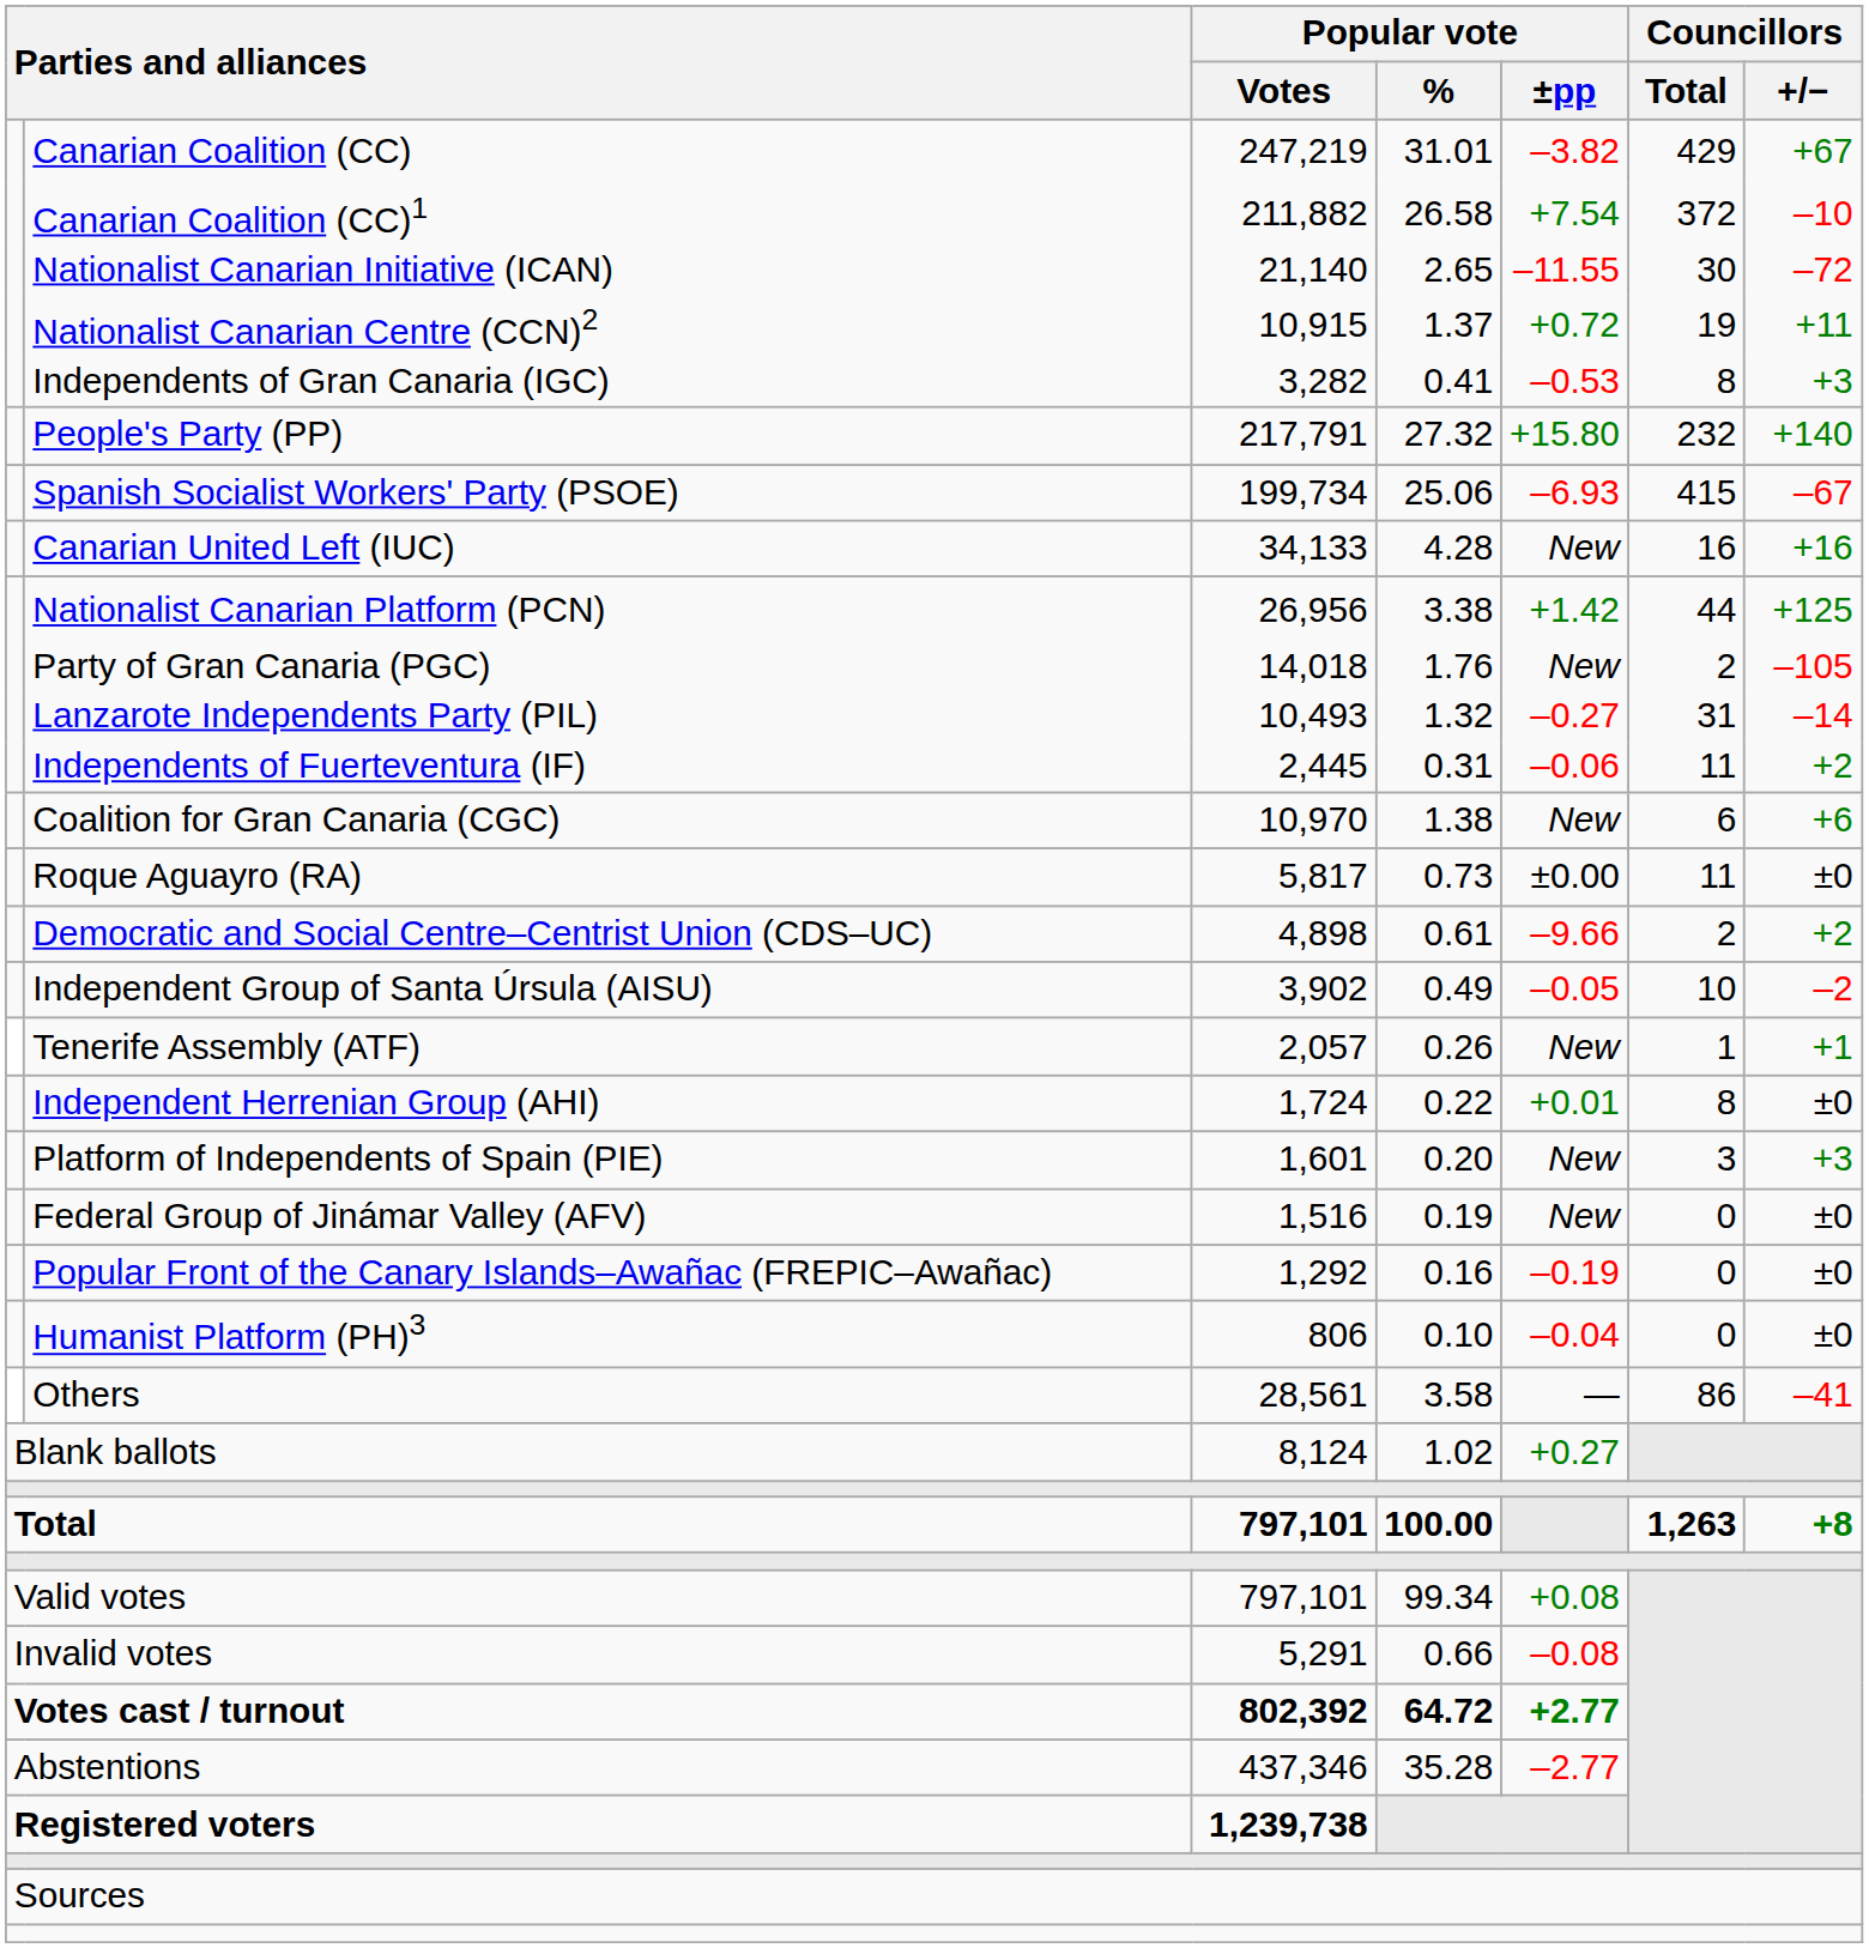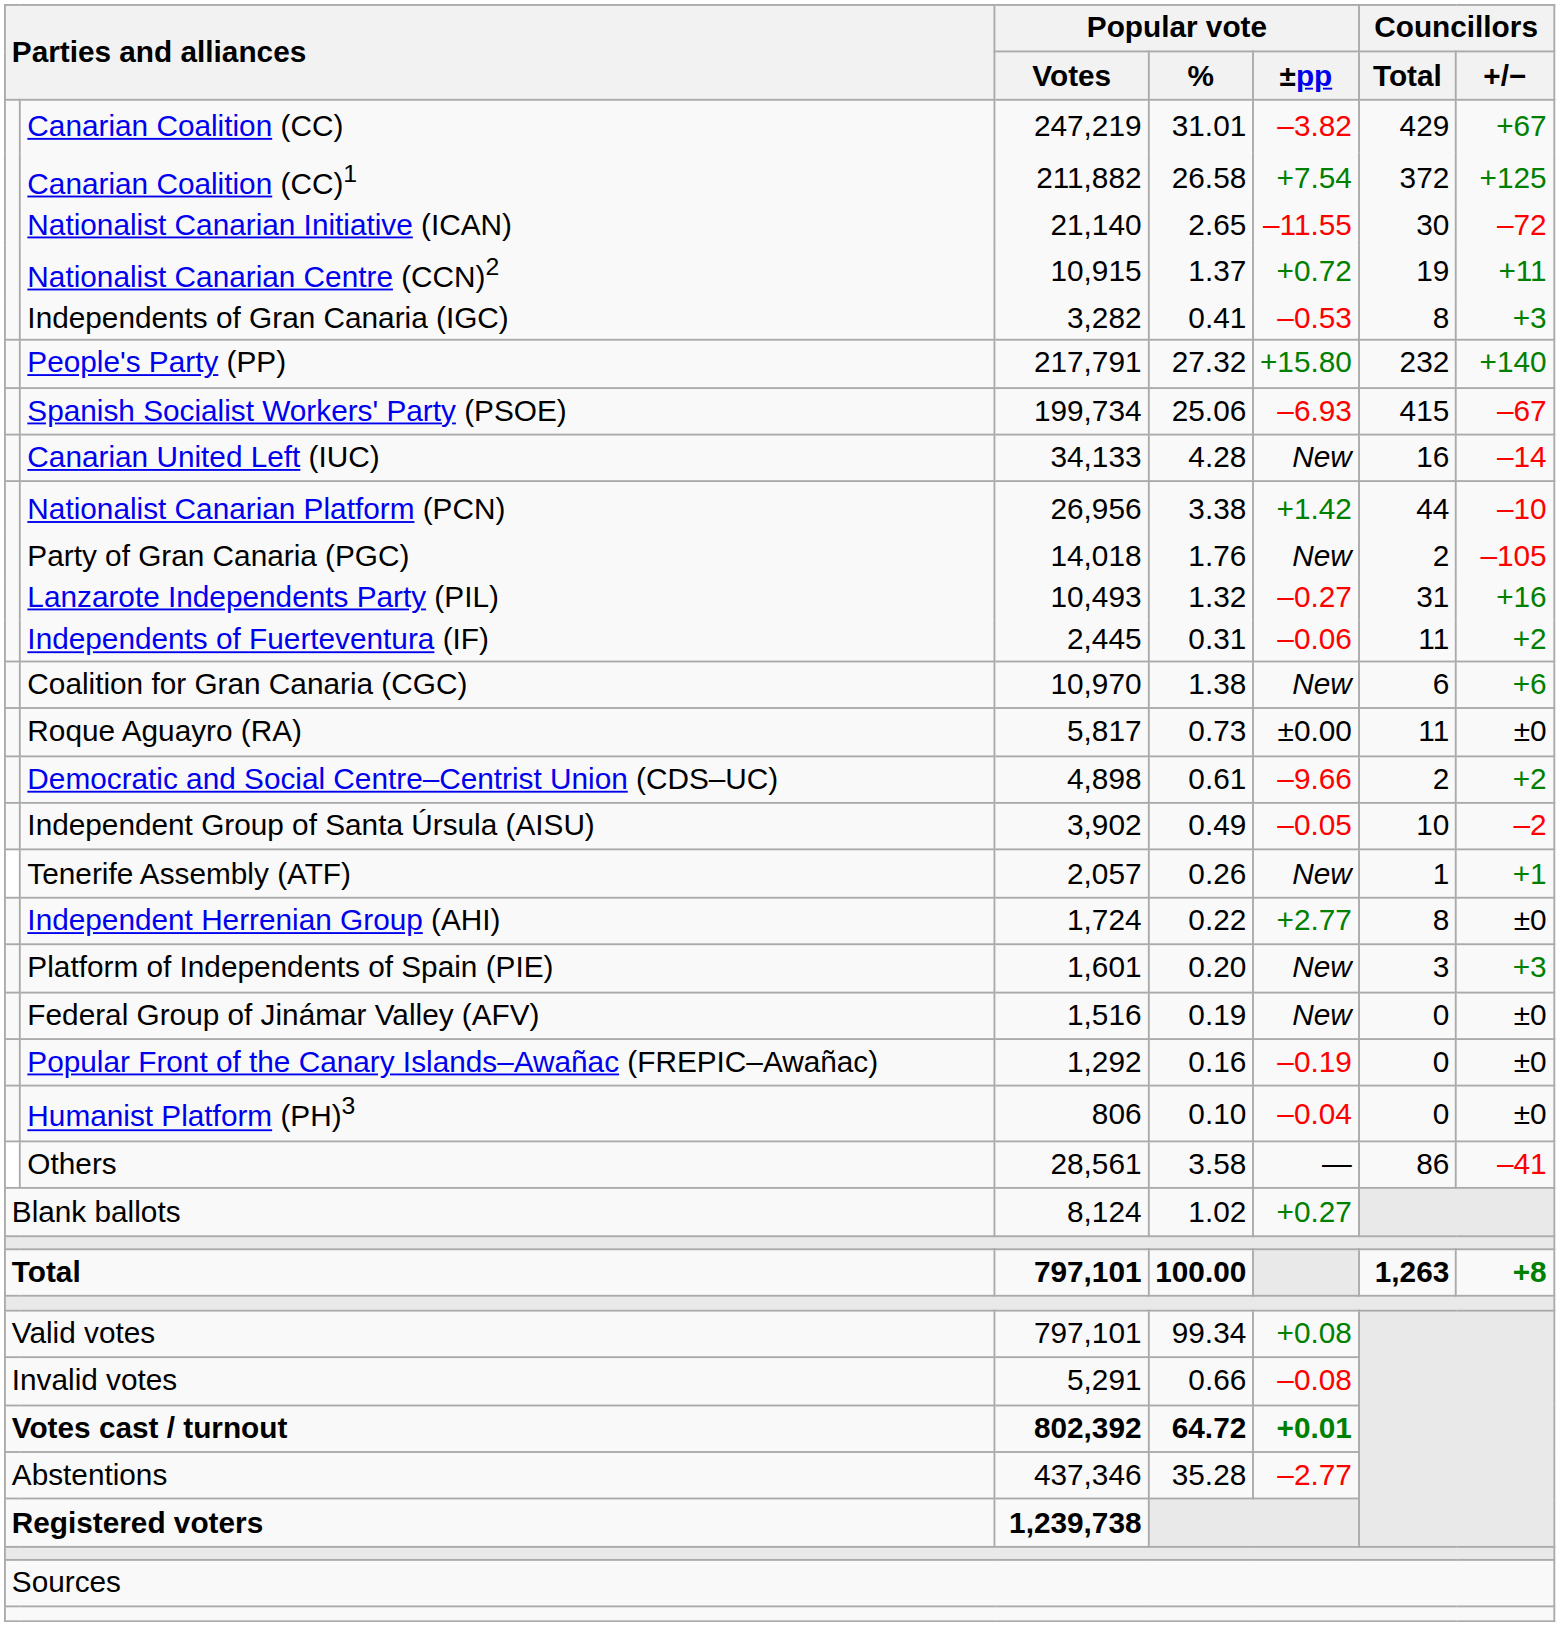Canarian Coalition (CC)1 | Councillors / +/−: –10 -> +125
Canarian United Left (IUC) | Councillors / +/−: +16 -> –14
Nationalist Canarian Platform (PCN) | Councillors / +/−: +125 -> –10
Lanzarote Independents Party (PIL) | Councillors / +/−: –14 -> +16
Independent Herrenian Group (AHI) | Popular vote / ±pp: +0.01 -> +2.77
Votes cast / turnout | Popular vote / ±pp: +2.77 -> +0.01
